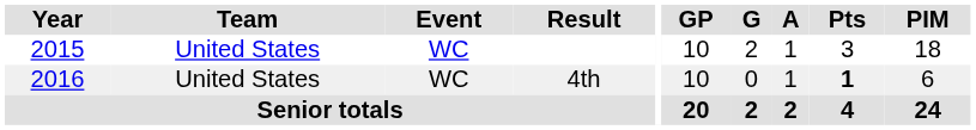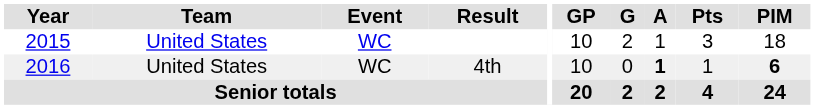4th | A: normal -> bold
4th | Pts: bold -> normal
4th | PIM: normal -> bold
